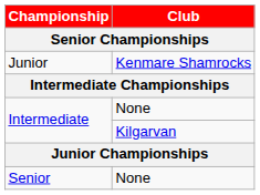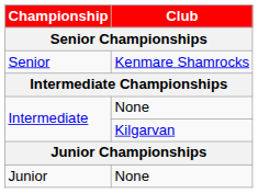row 3 | Championship: Junior -> Senior
row 8 | Championship: Senior -> Junior
